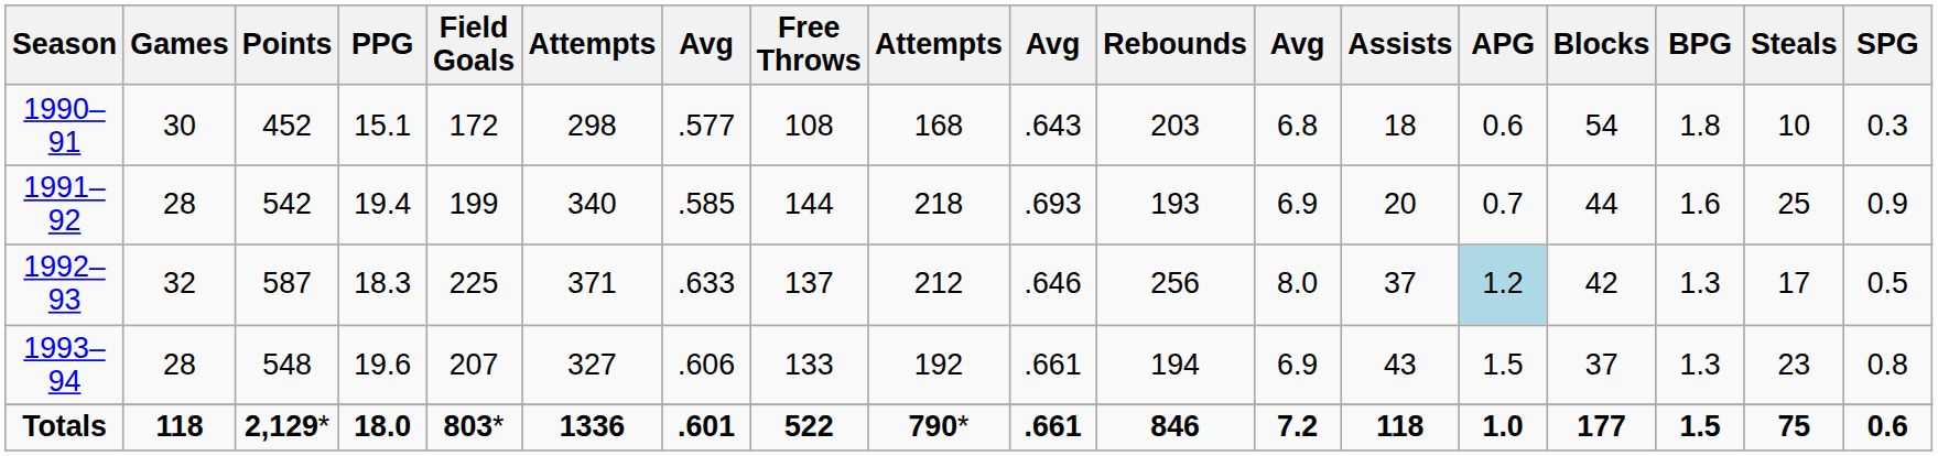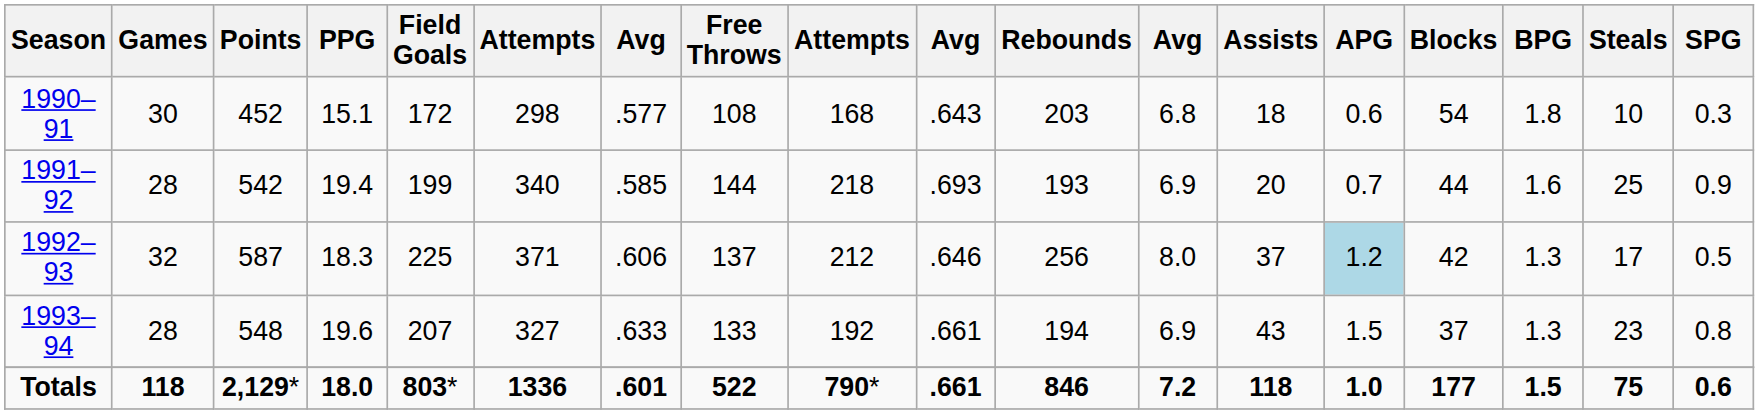1992–93 | column 7: .633 -> .606
1993–94 | column 7: .606 -> .633
